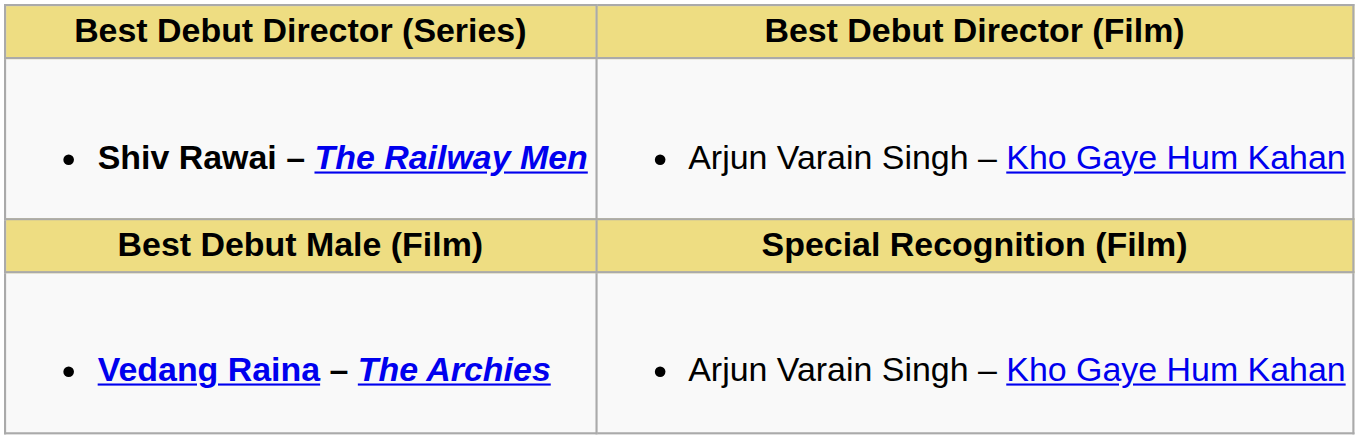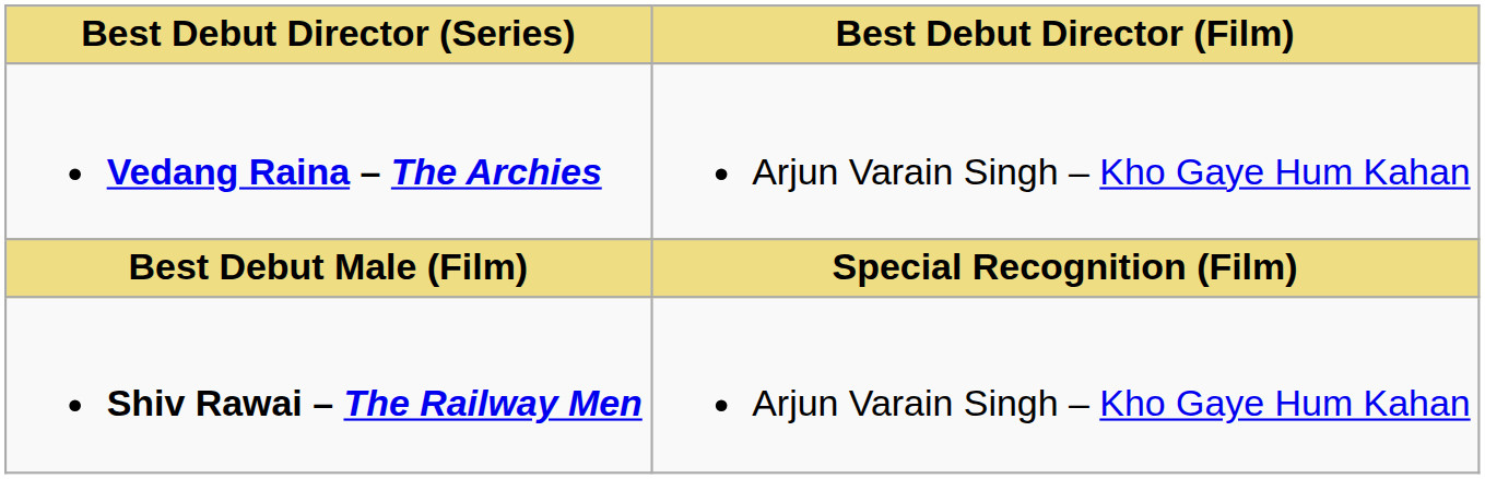rows swapped: Shiv Rawai – The Railway Men <-> Vedang Raina – The Archies
